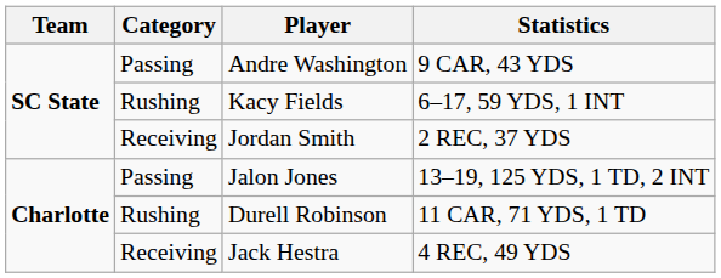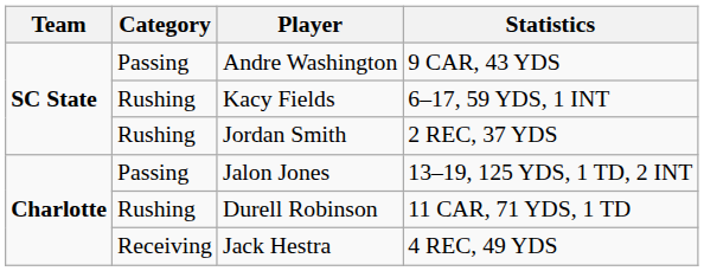Jordan Smith | Category: Receiving -> Rushing
